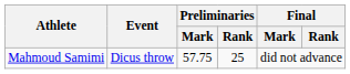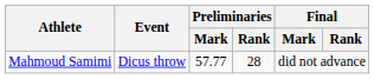Mahmoud Samimi | Preliminaries / Mark: 57.75 -> 57.77
Mahmoud Samimi | Preliminaries / Rank: 25 -> 28
